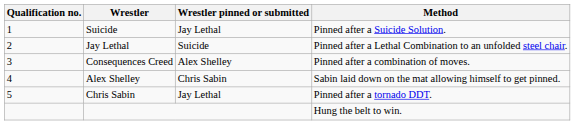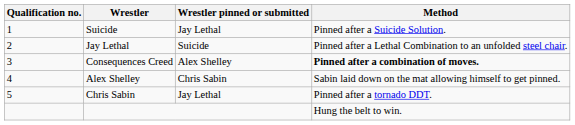Consequences Creed | Method: normal -> bold
